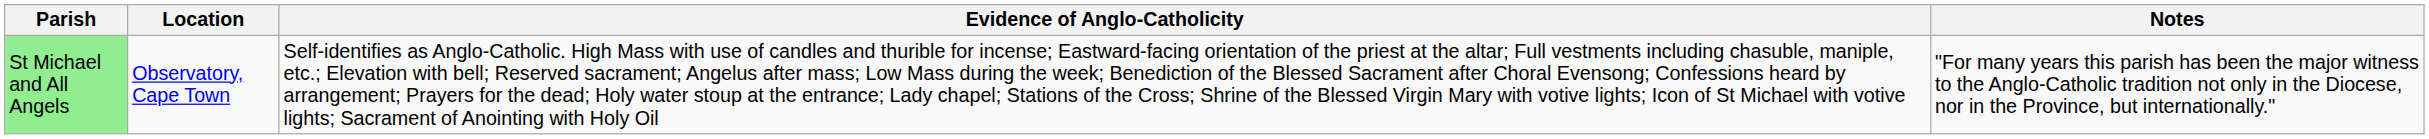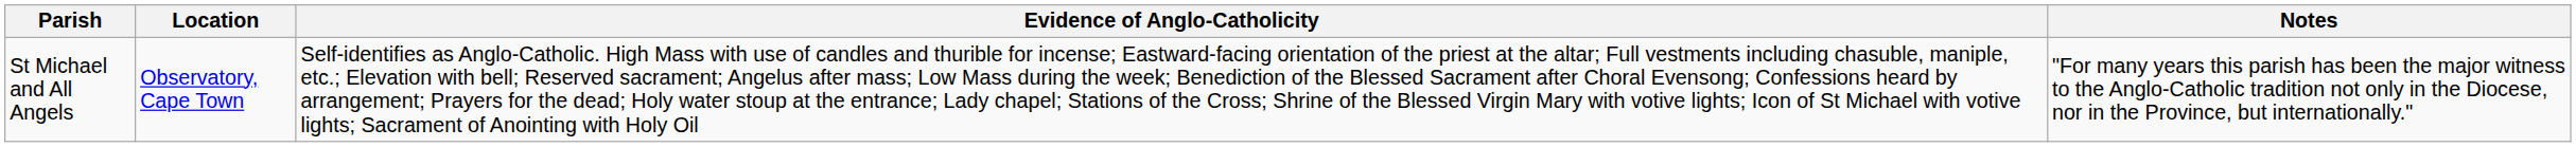row 2 | Parish: lightgreen background -> no background
